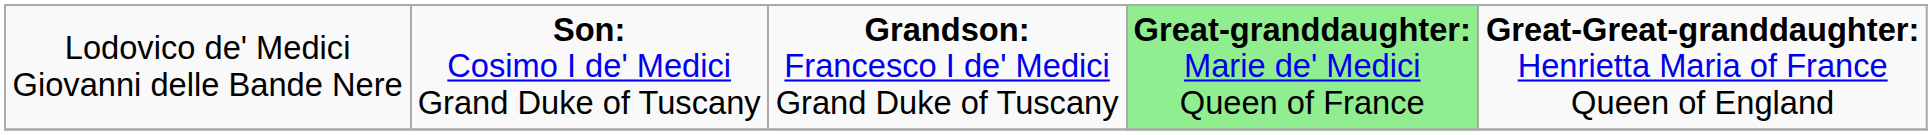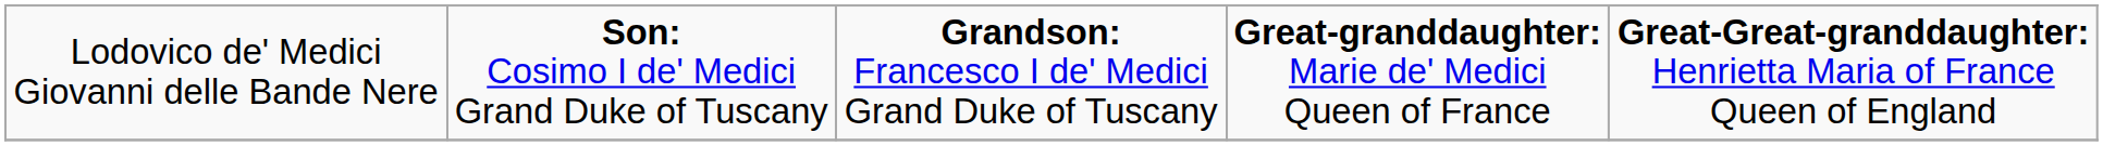Lodovico de' Medici Giovanni delle Bande Nere | column 4: lightgreen background -> no background
